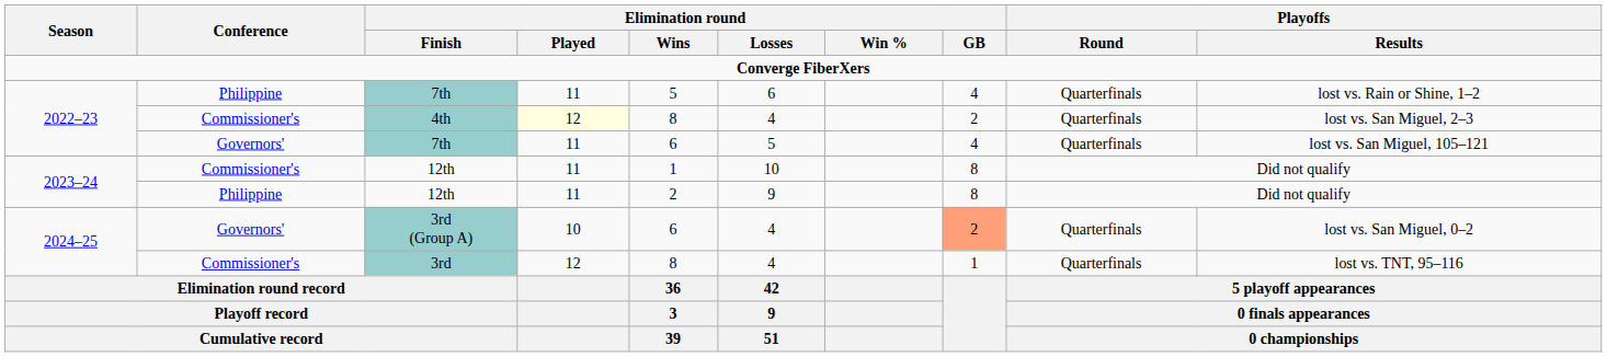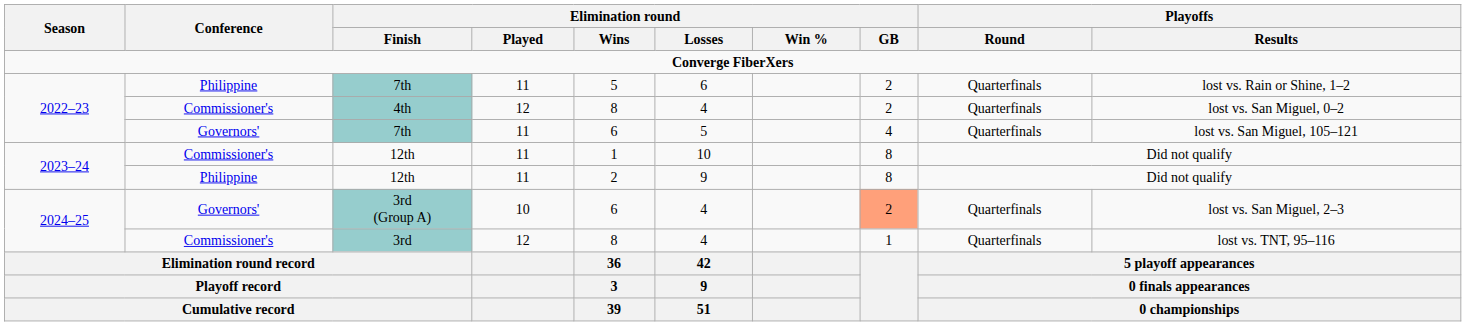Philippine / 7th | Elimination round / GB: 4 -> 2
4th | Elimination round / Played: lightyellow background -> no background
4th | Playoffs / Results: lost vs. San Miguel, 2–3 -> lost vs. San Miguel, 0–2
3rd (Group A) | Playoffs / Results: lost vs. San Miguel, 0–2 -> lost vs. San Miguel, 2–3
